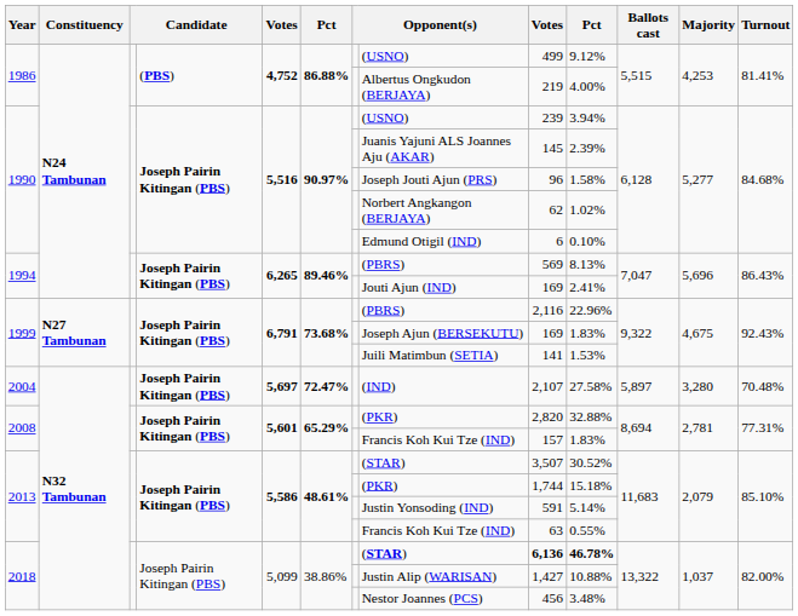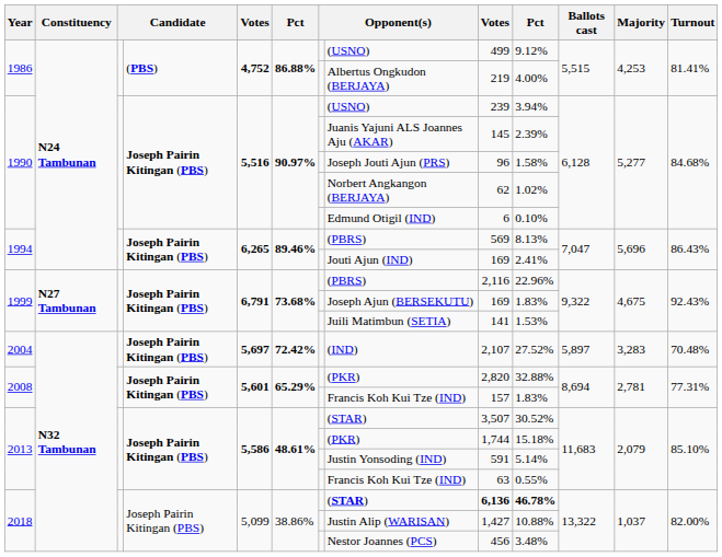2004 | column 6: 72.47% -> 72.42%
2004 | column 10: 27.58% -> 27.52%
2004 | Majority: 3,280 -> 3,283
